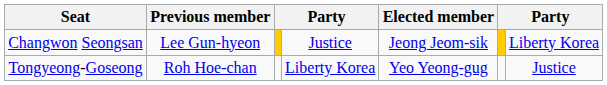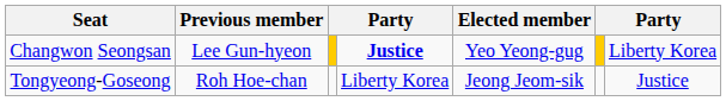Changwon Seongsan | column 4: normal -> bold
Changwon Seongsan | Elected member: Jeong Jeom-sik -> Yeo Yeong-gug
Tongyeong-Goseong | Elected member: Yeo Yeong-gug -> Jeong Jeom-sik
